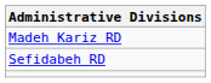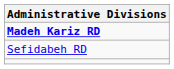row 2 | column 1: normal -> bold
